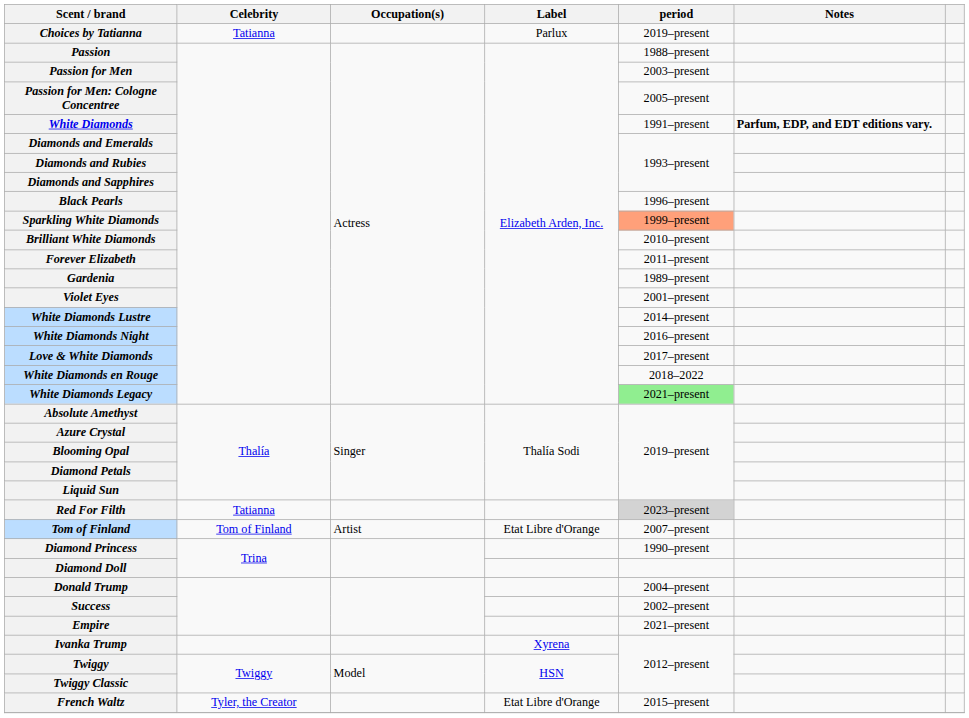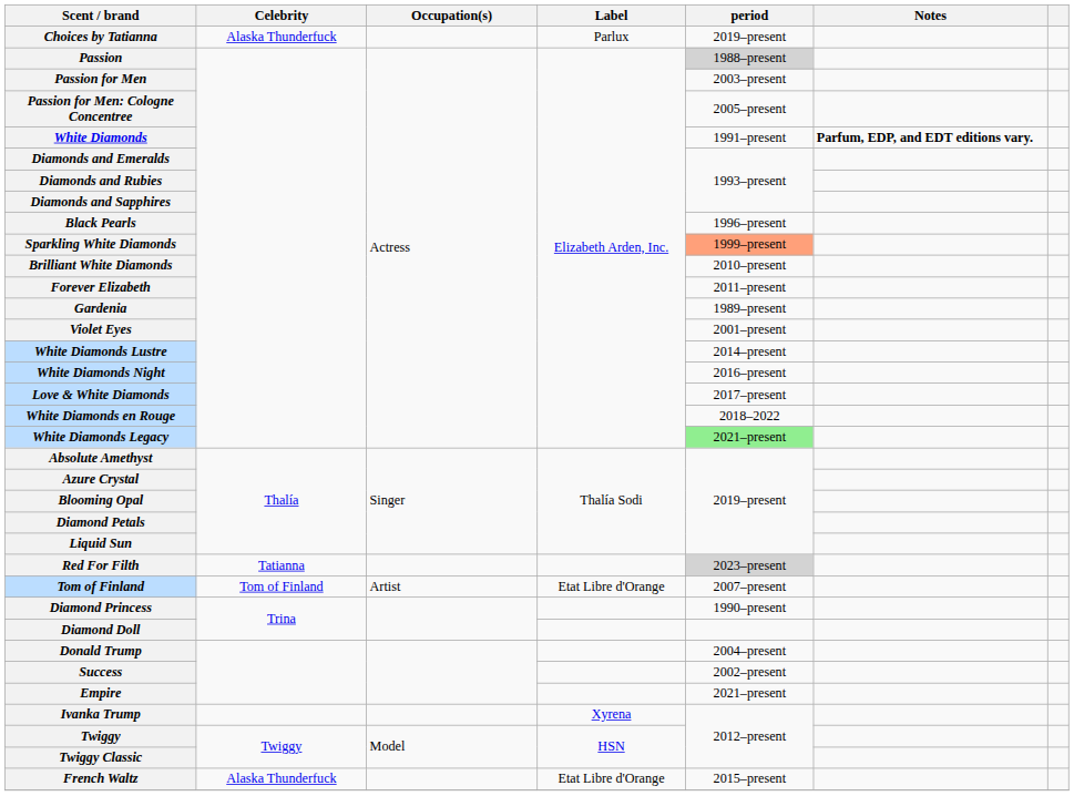Choices by Tatianna | Celebrity: Tatianna -> Alaska Thunderfuck
Passion | period: no background -> lightgrey background
French Waltz | Celebrity: Tyler, the Creator -> Alaska Thunderfuck
